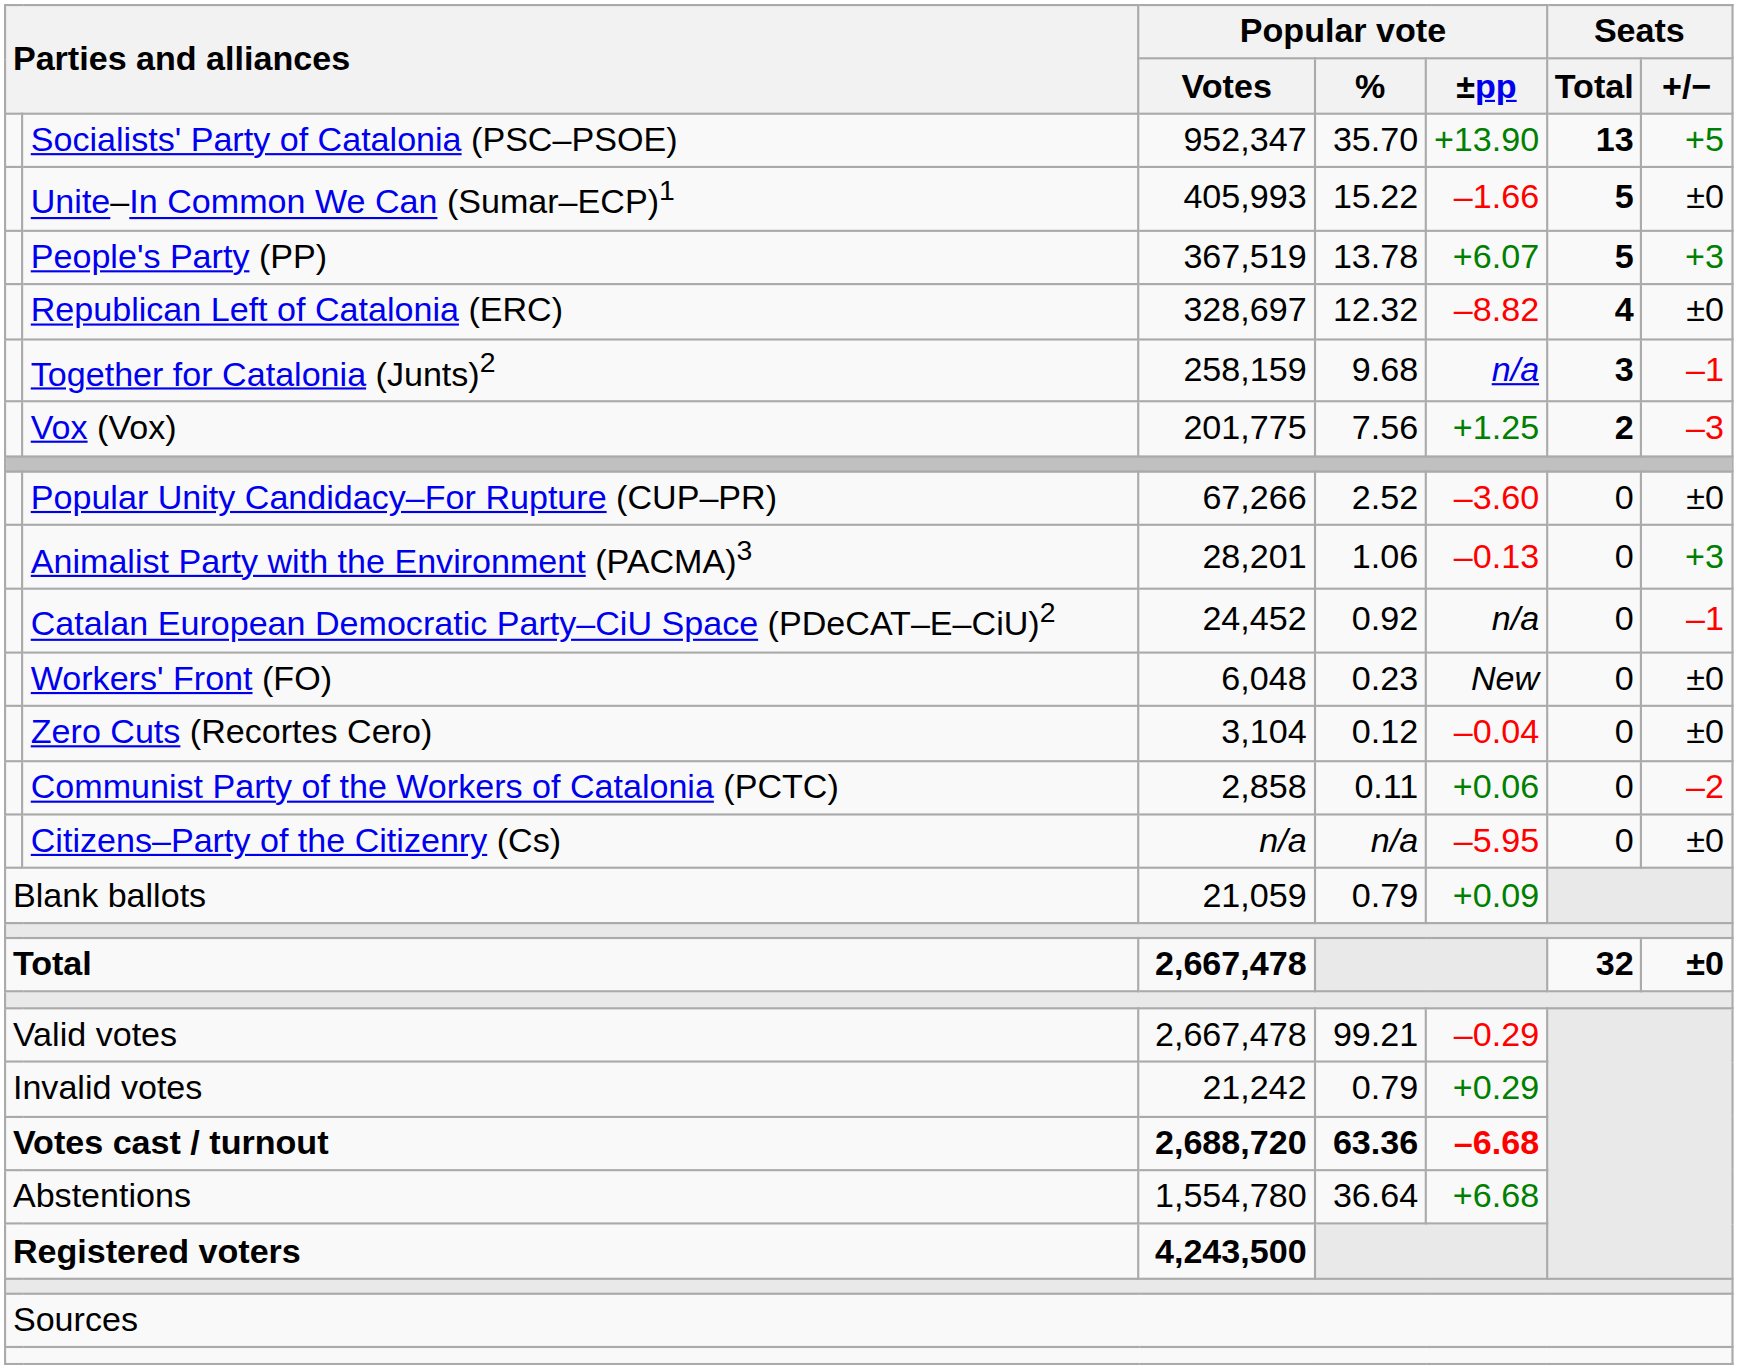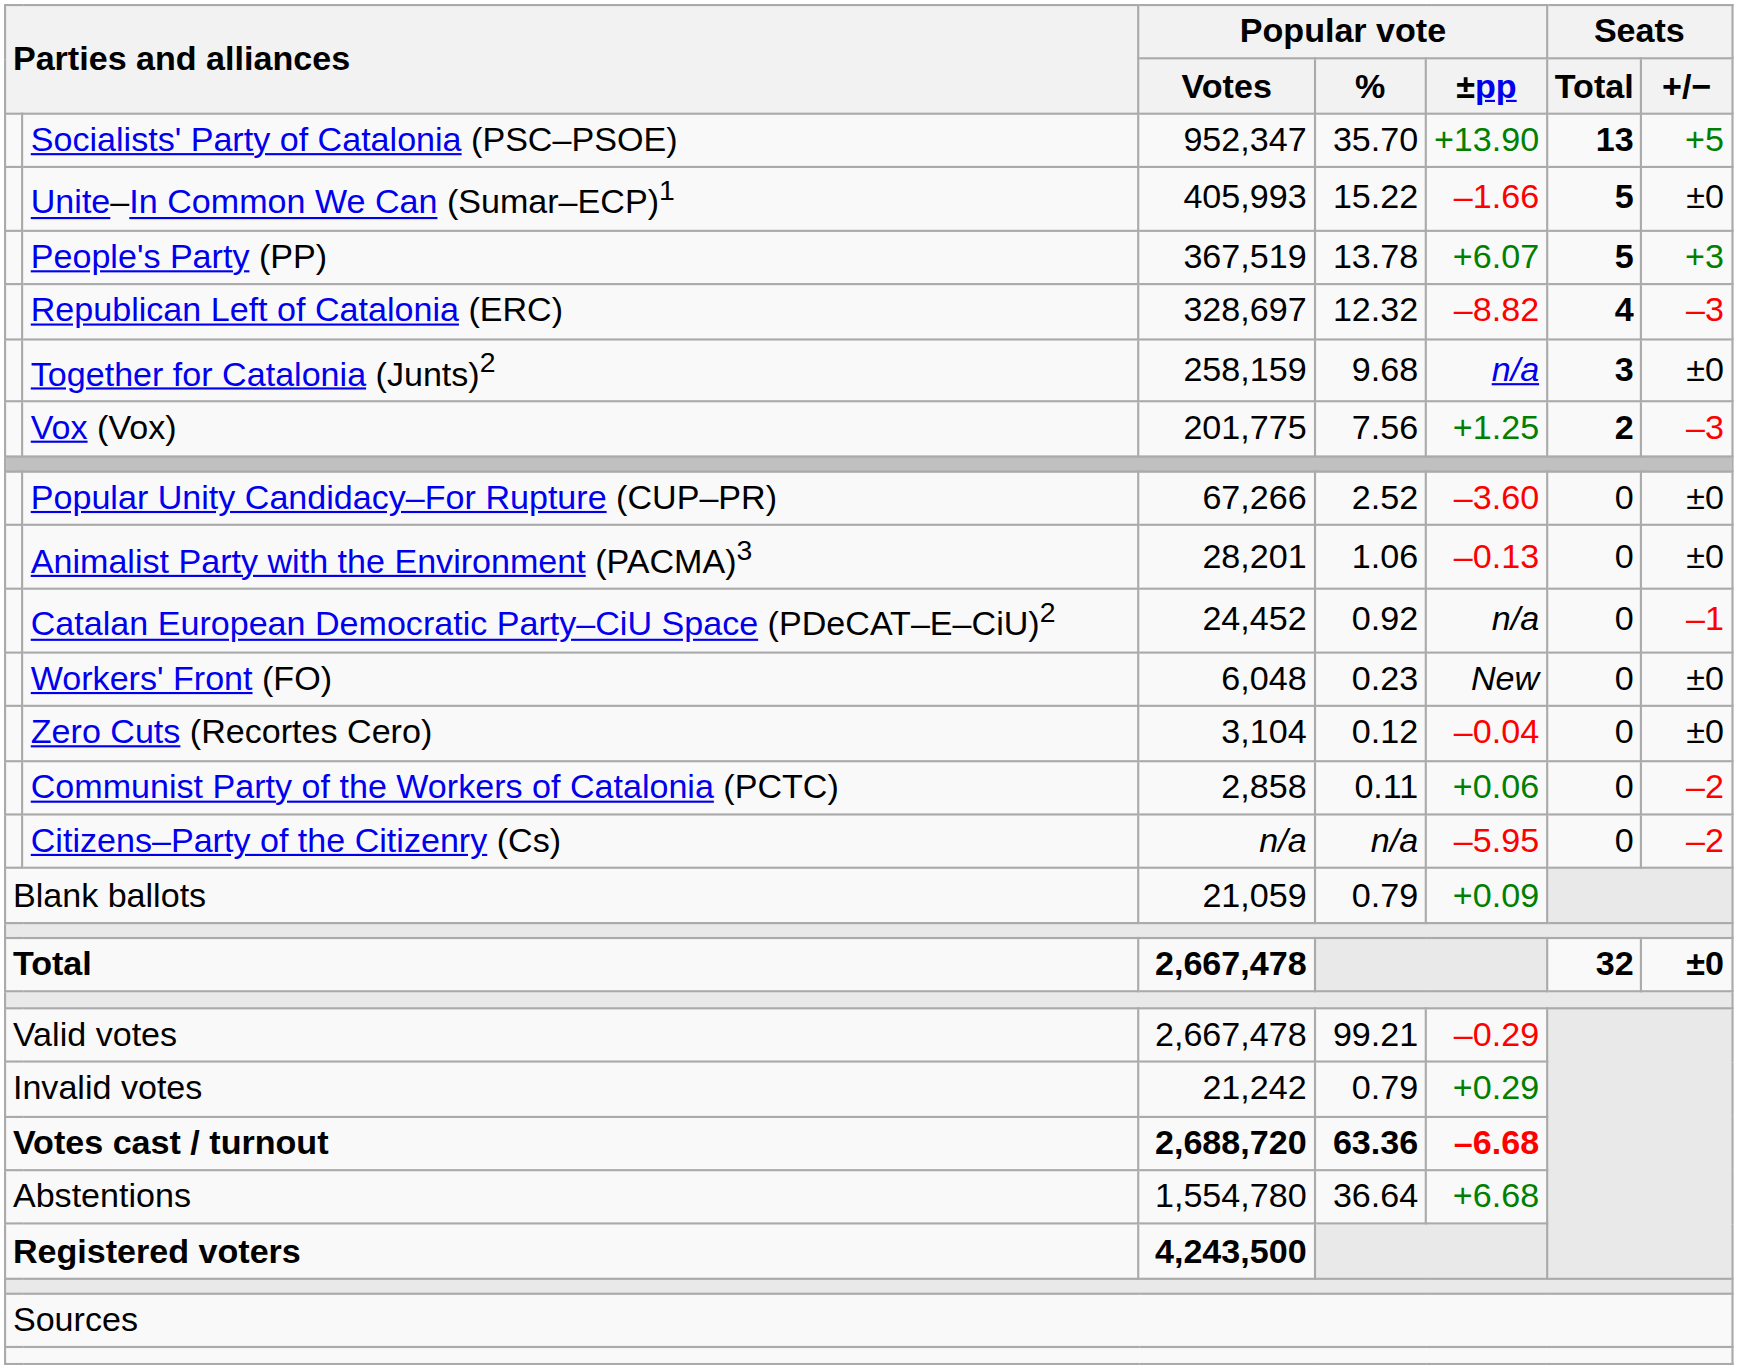Republican Left of Catalonia (ERC) | Seats / +/−: ±0 -> –3
Together for Catalonia (Junts)2 | Seats / +/−: –1 -> ±0
Animalist Party with the Environment (PACMA)3 | Seats / +/−: +3 -> ±0
Citizens–Party of the Citizenry (Cs) | Seats / +/−: ±0 -> –2
